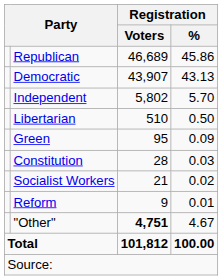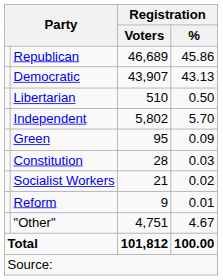rows swapped: Independent <-> Libertarian
"Other" | Registration / Voters: bold -> normal
